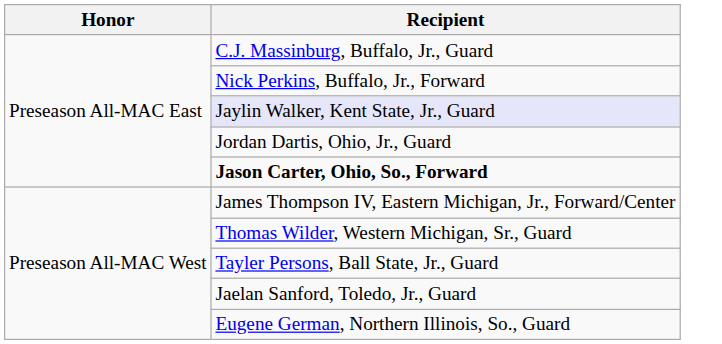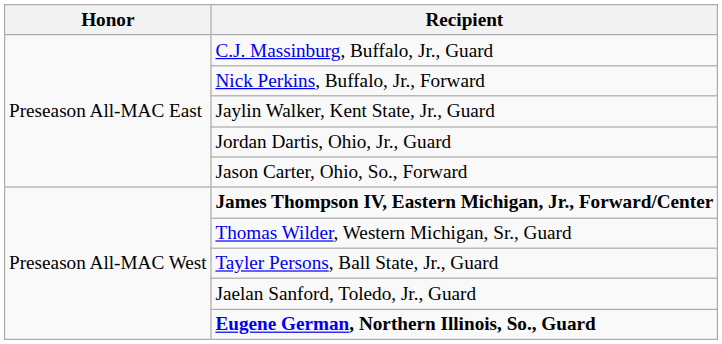row 4 | Recipient: lavender background -> no background
row 6 | Recipient: bold -> normal
row 7 | Recipient: normal -> bold
row 11 | Recipient: normal -> bold
